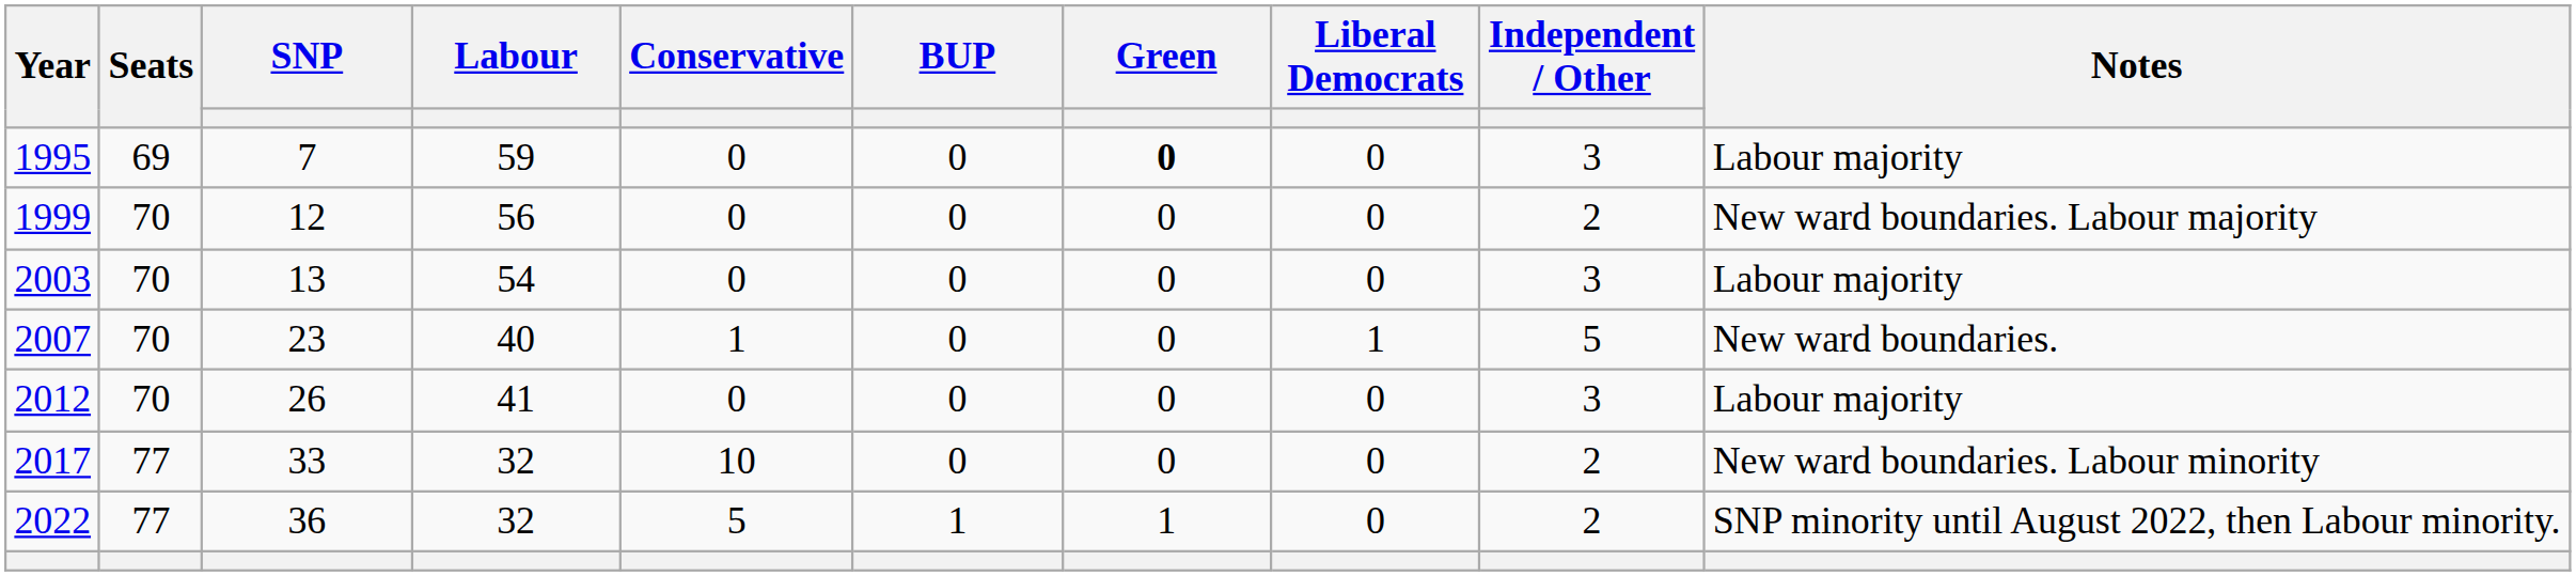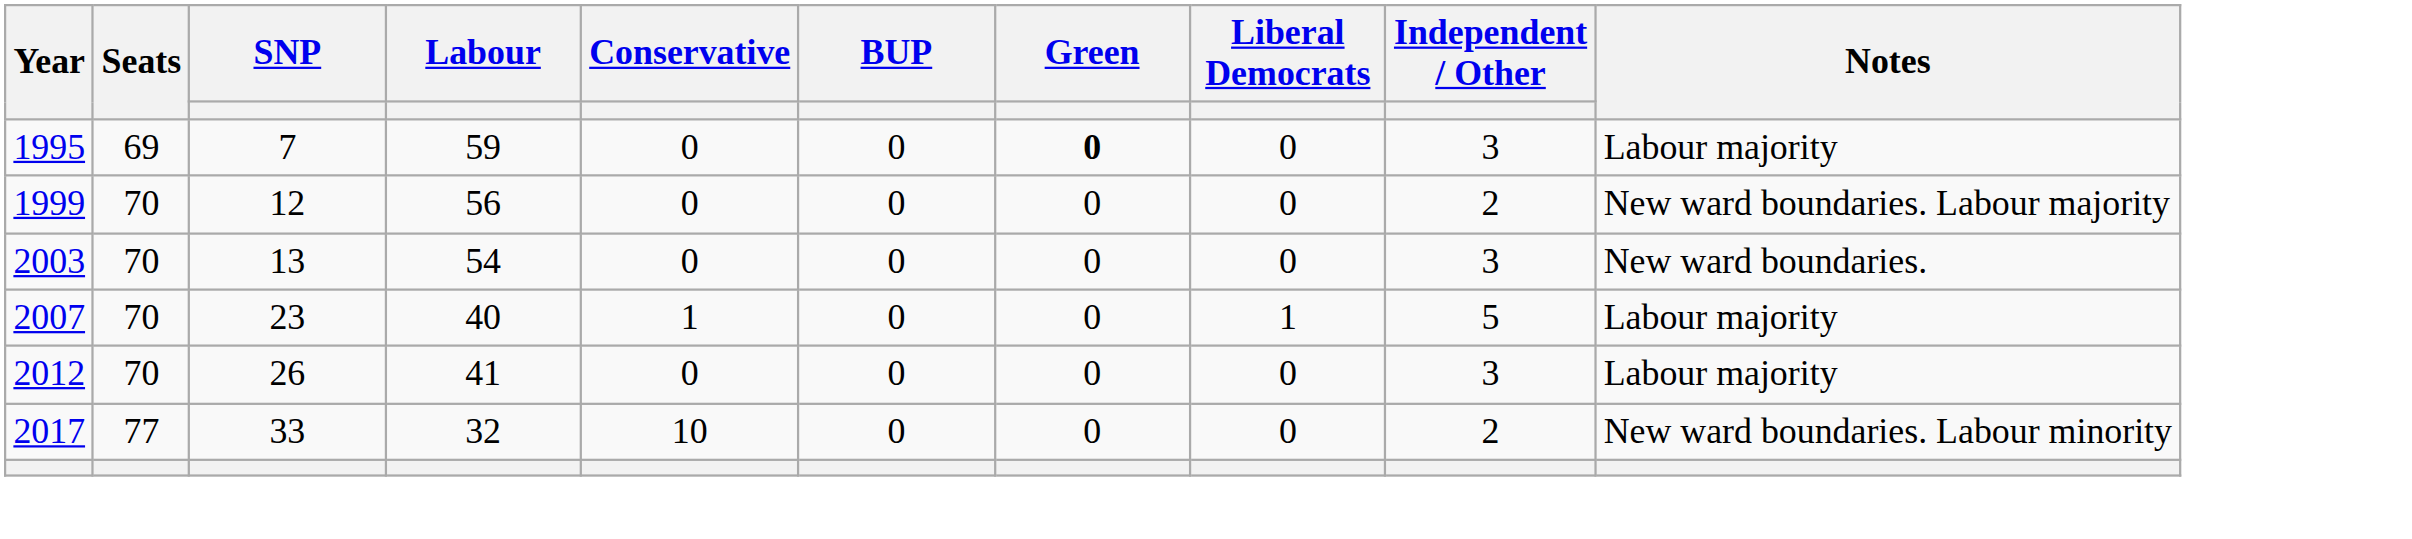2003 | Notes: Labour majority -> New ward boundaries.
2007 | Notes: New ward boundaries. -> Labour majority
- row: 2022 | 77 | 36 | 32 | 5 | 1 | 1 | 0 | 2 | SNP minority until August 2022, then Labour minority.
